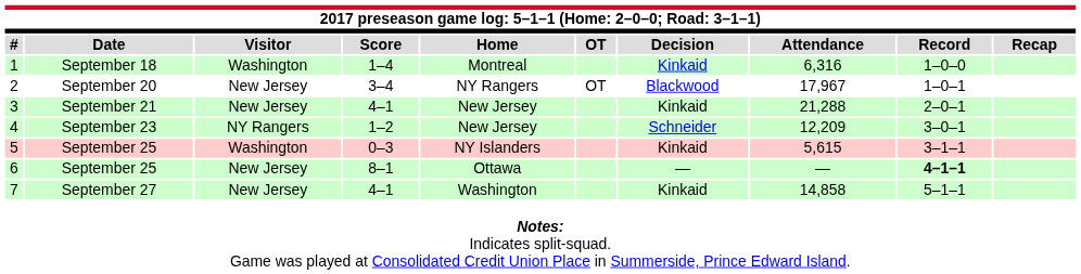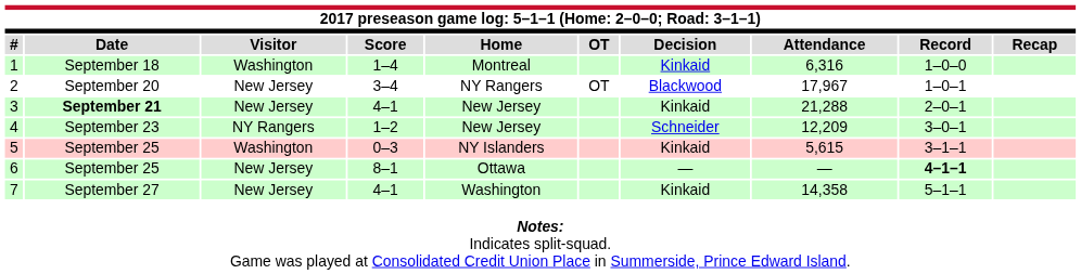3 | Date: normal -> bold
7 | Attendance: 14,858 -> 14,358
